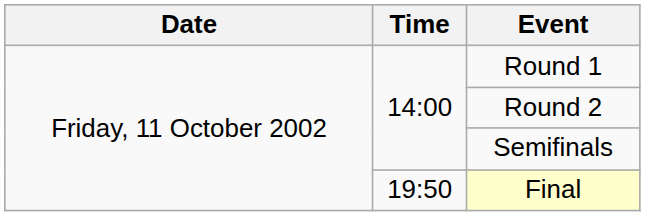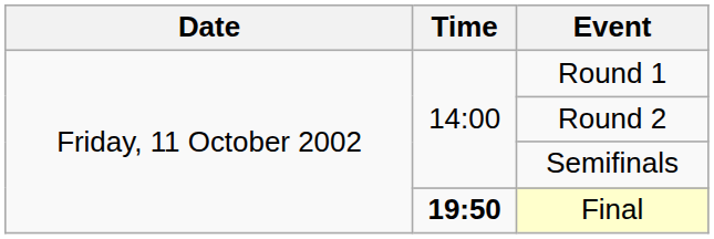Final | Time: normal -> bold
